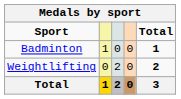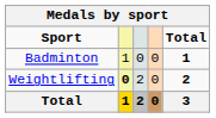Weightlifting | column 2: normal -> bold
